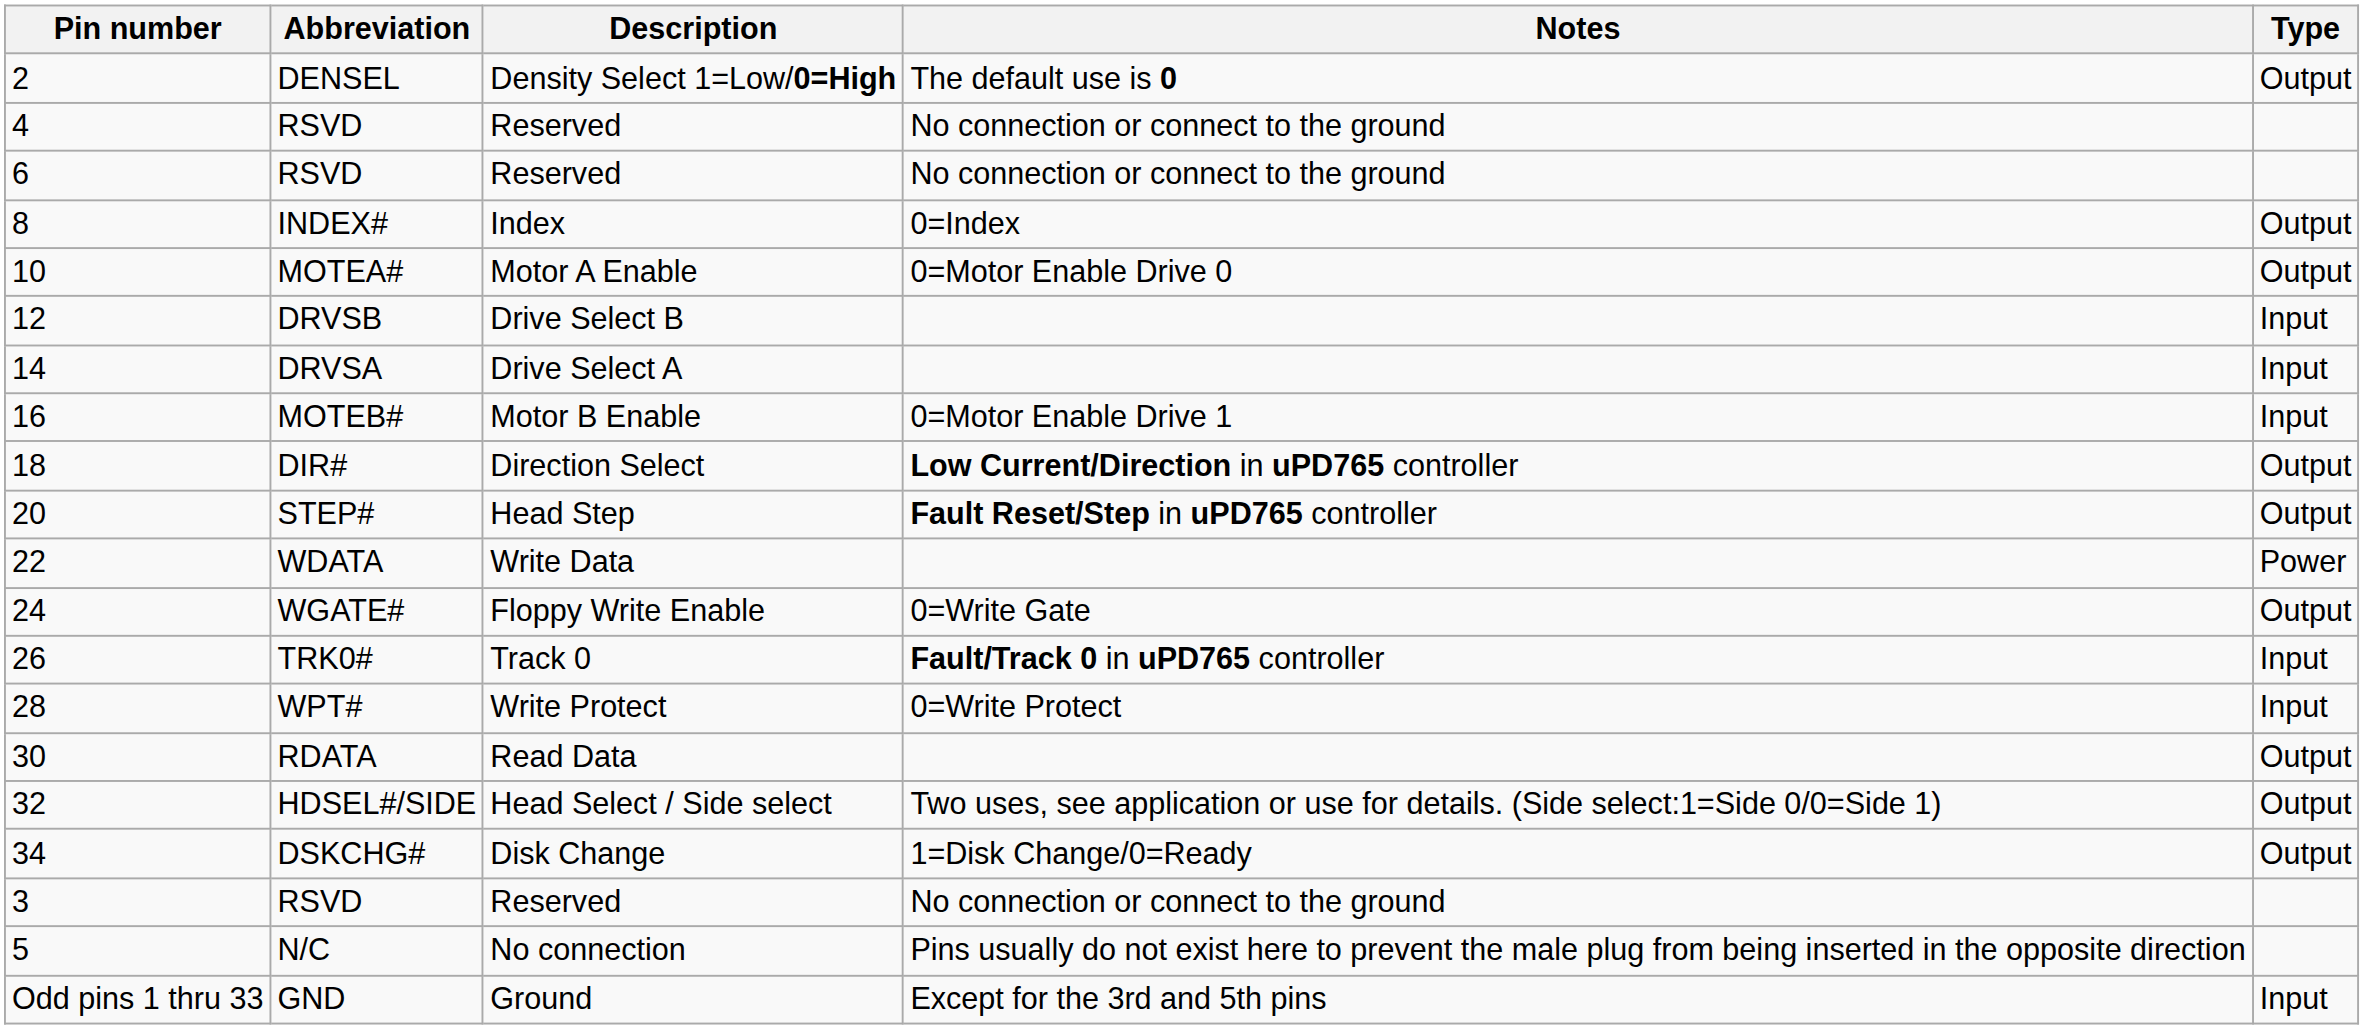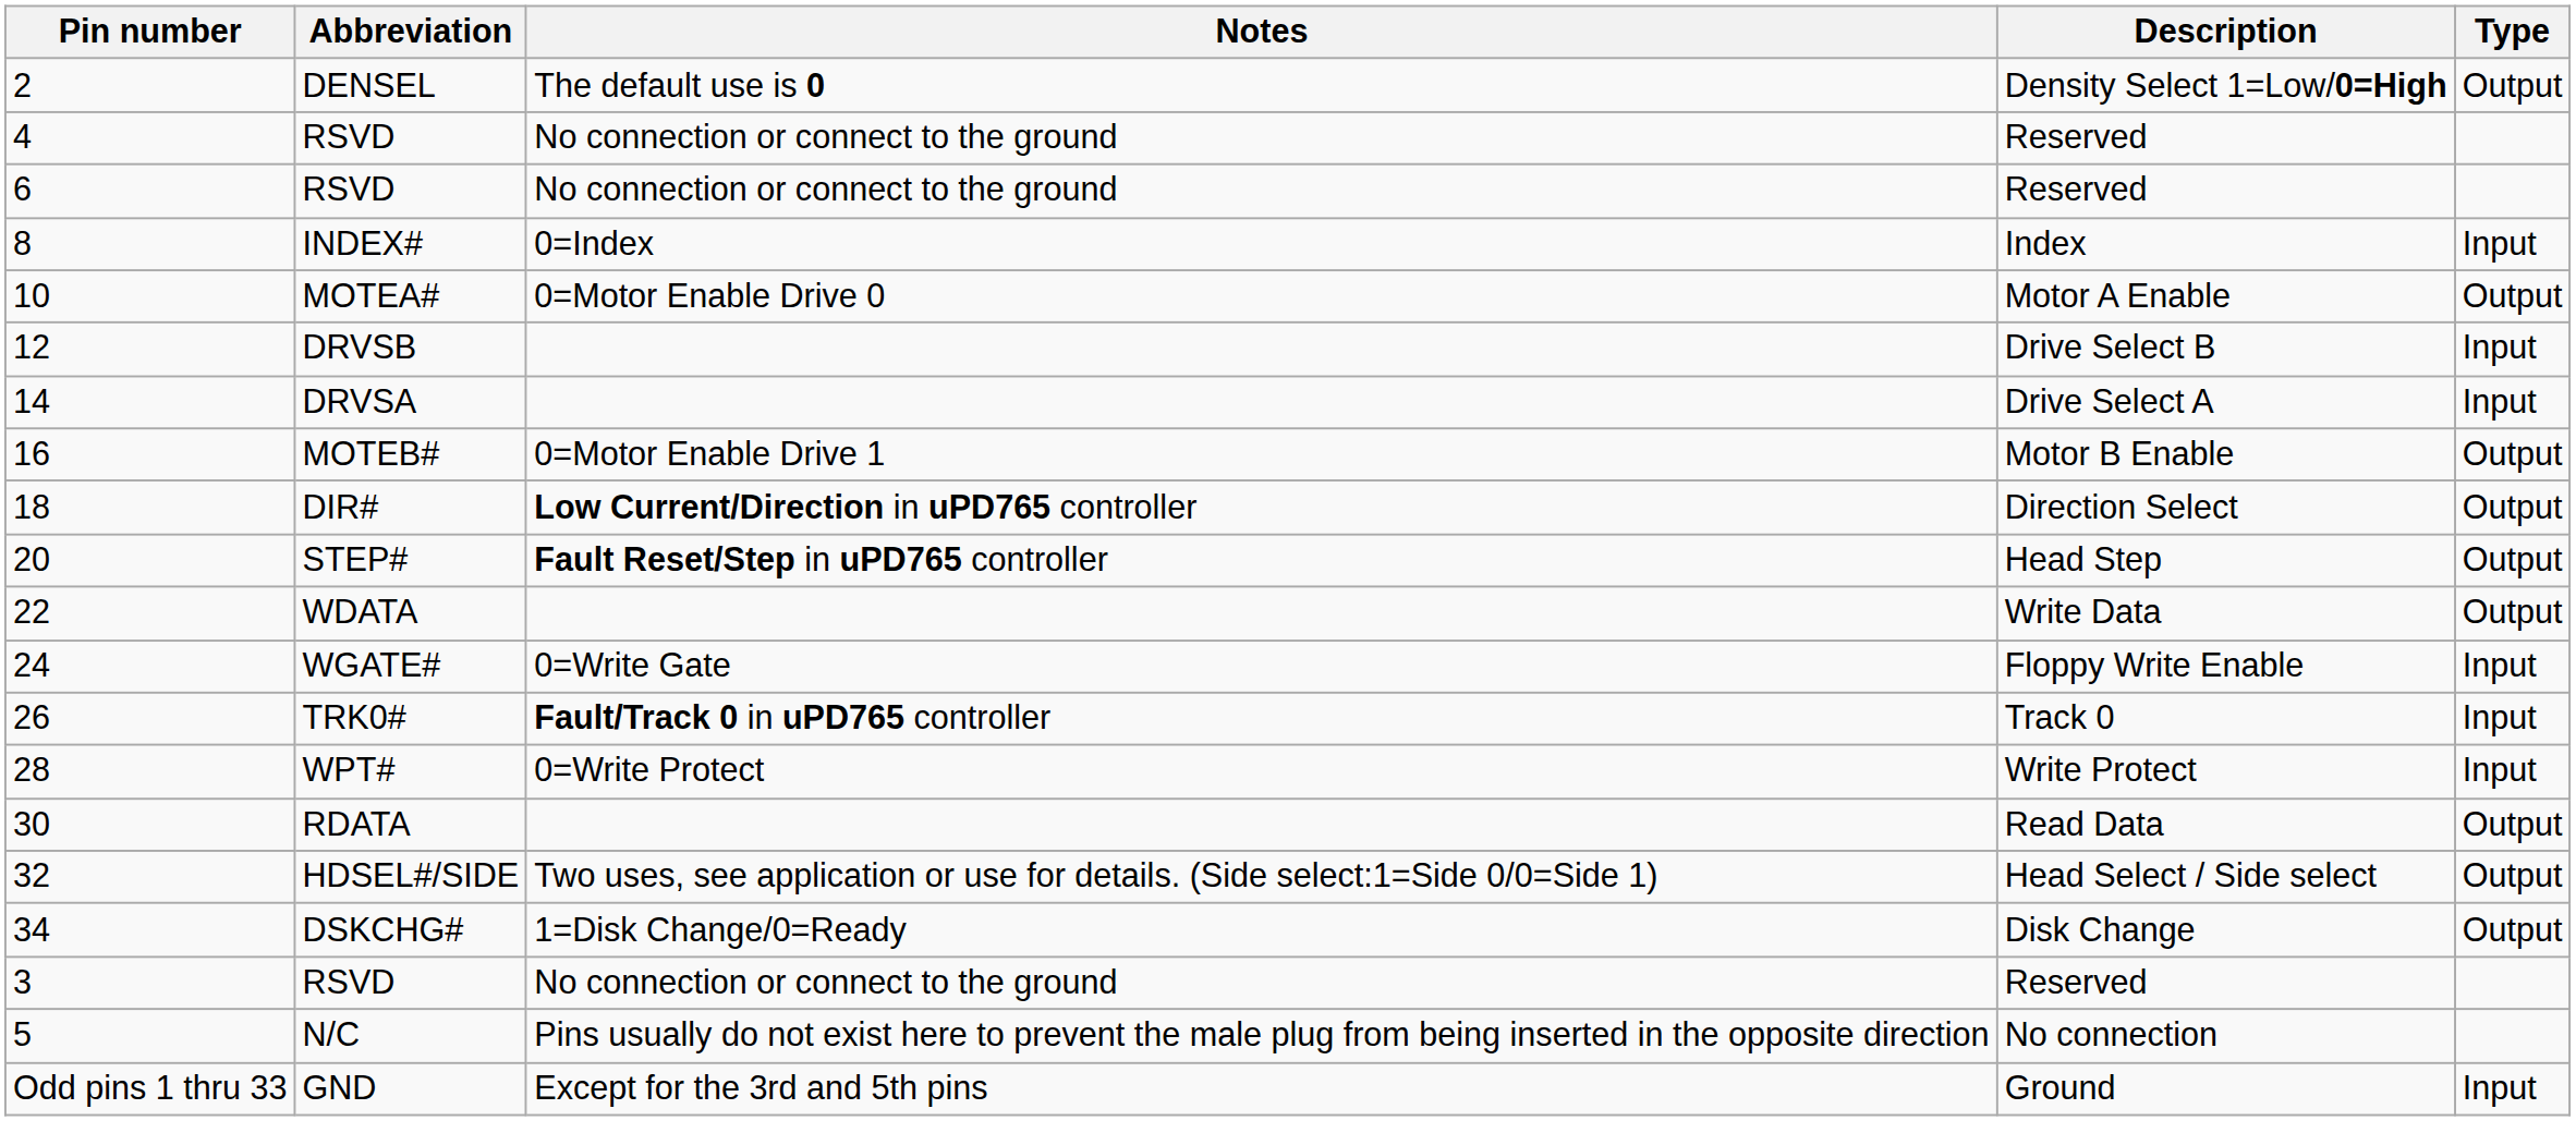columns swapped: Description <-> Notes
INDEX# | Type: Output -> Input
MOTEB# | Type: Input -> Output
WDATA | Type: Power -> Output
WGATE# | Type: Output -> Input
